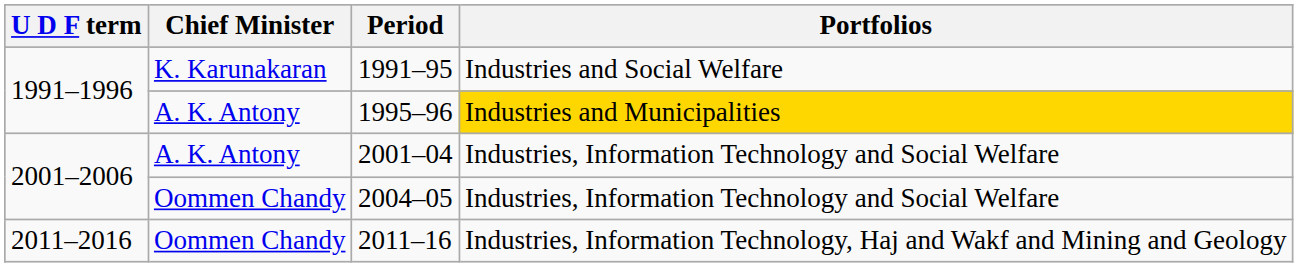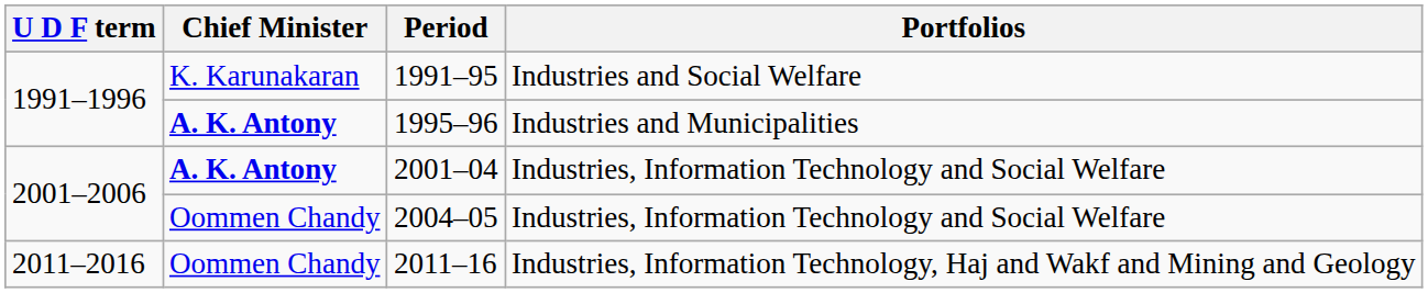1995–96 | Chief Minister: normal -> bold
1995–96 | Portfolios: gold background -> no background
2001–04 | Chief Minister: normal -> bold
